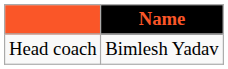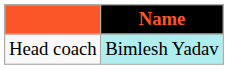Head coach | Name: no background -> paleturquoise background
